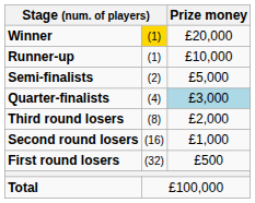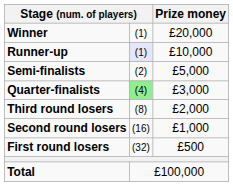Winner | column 2: gold background -> no background
Runner-up | column 2: no background -> lavender background
Quarter-finalists | column 2: no background -> lightgreen background
Quarter-finalists | Prize money: lightblue background -> no background
